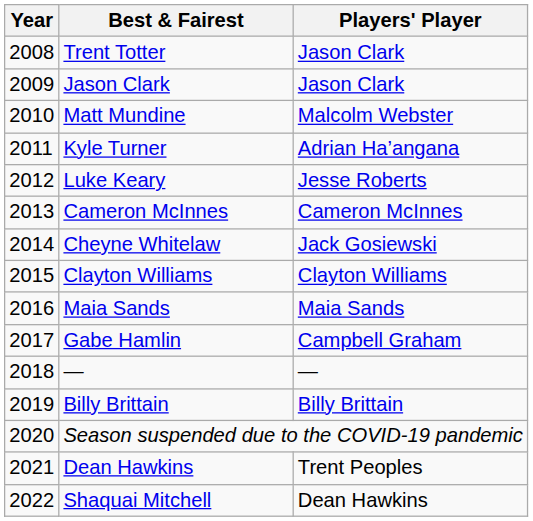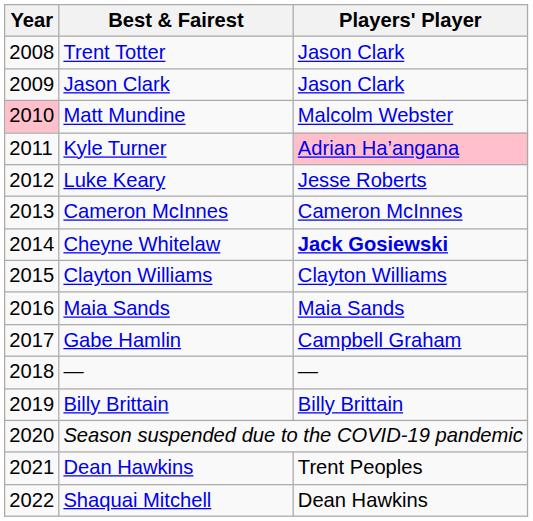Matt Mundine | Year: no background -> pink background
Kyle Turner | Players' Player: no background -> pink background
Cheyne Whitelaw | Players' Player: normal -> bold
